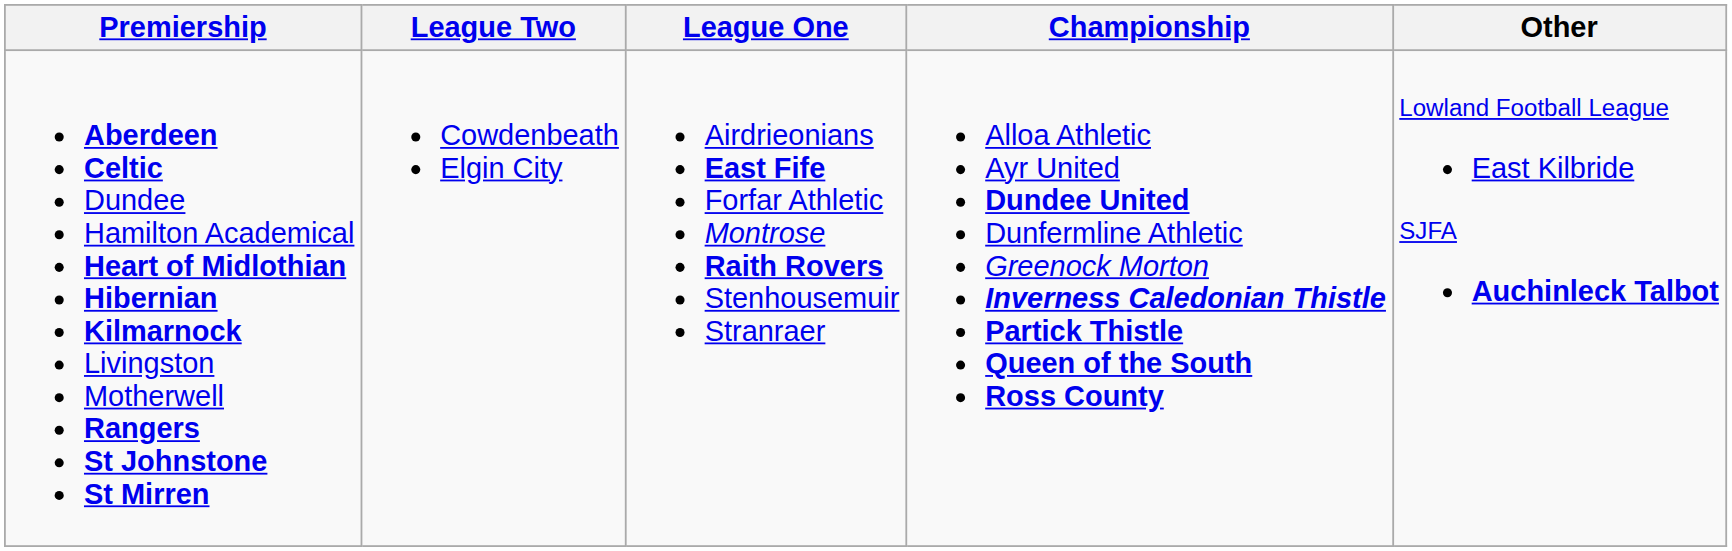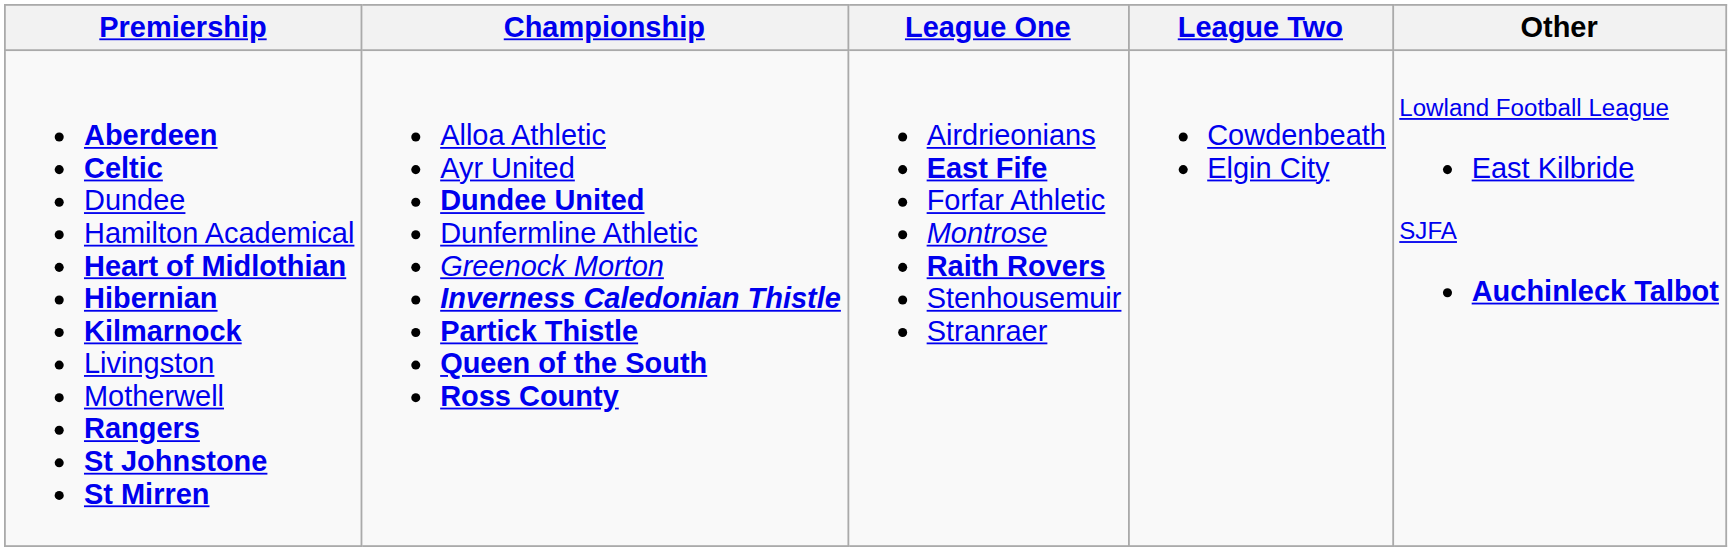columns swapped: Championship <-> League Two
